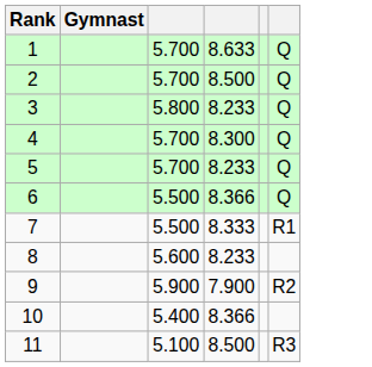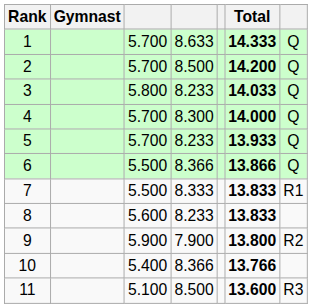+ column: Total | 14.333 | 14.200 | 14.033 | 14.000 | 13.933 | 13.866 | 13.833 | 13.833 | 13.800 | 13.766 | 13.600
